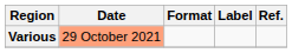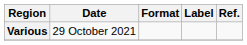Various | Date: lightsalmon background -> no background
